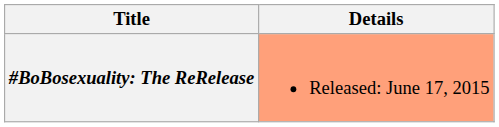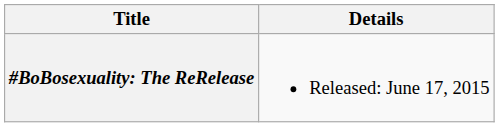#BoBosexuality: The ReRelease | Details: lightsalmon background -> no background
